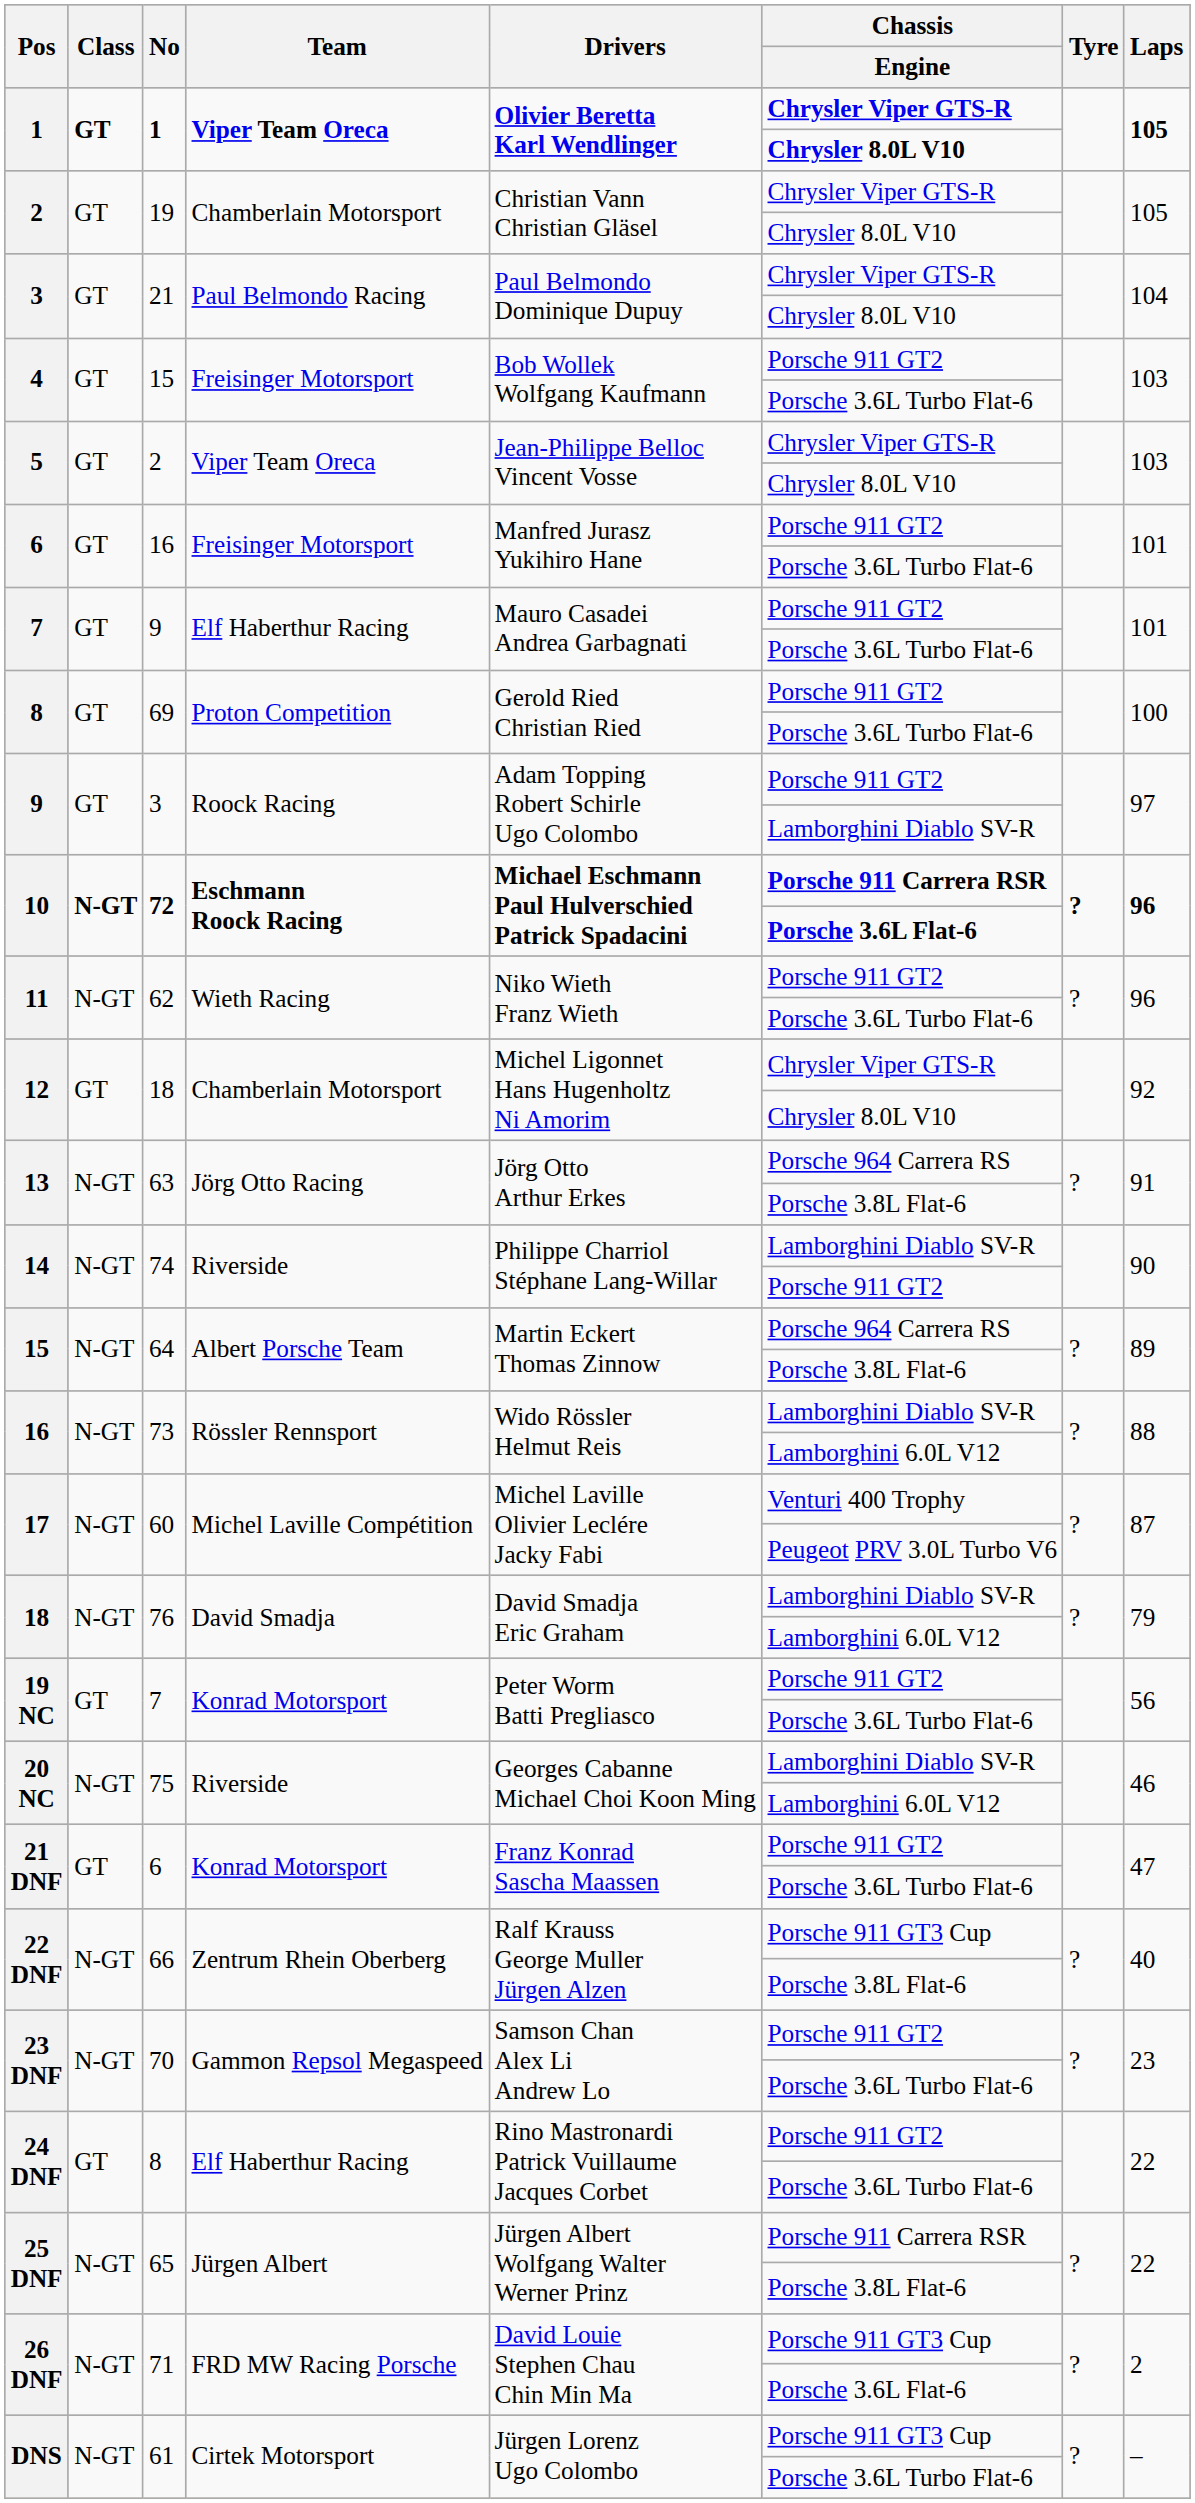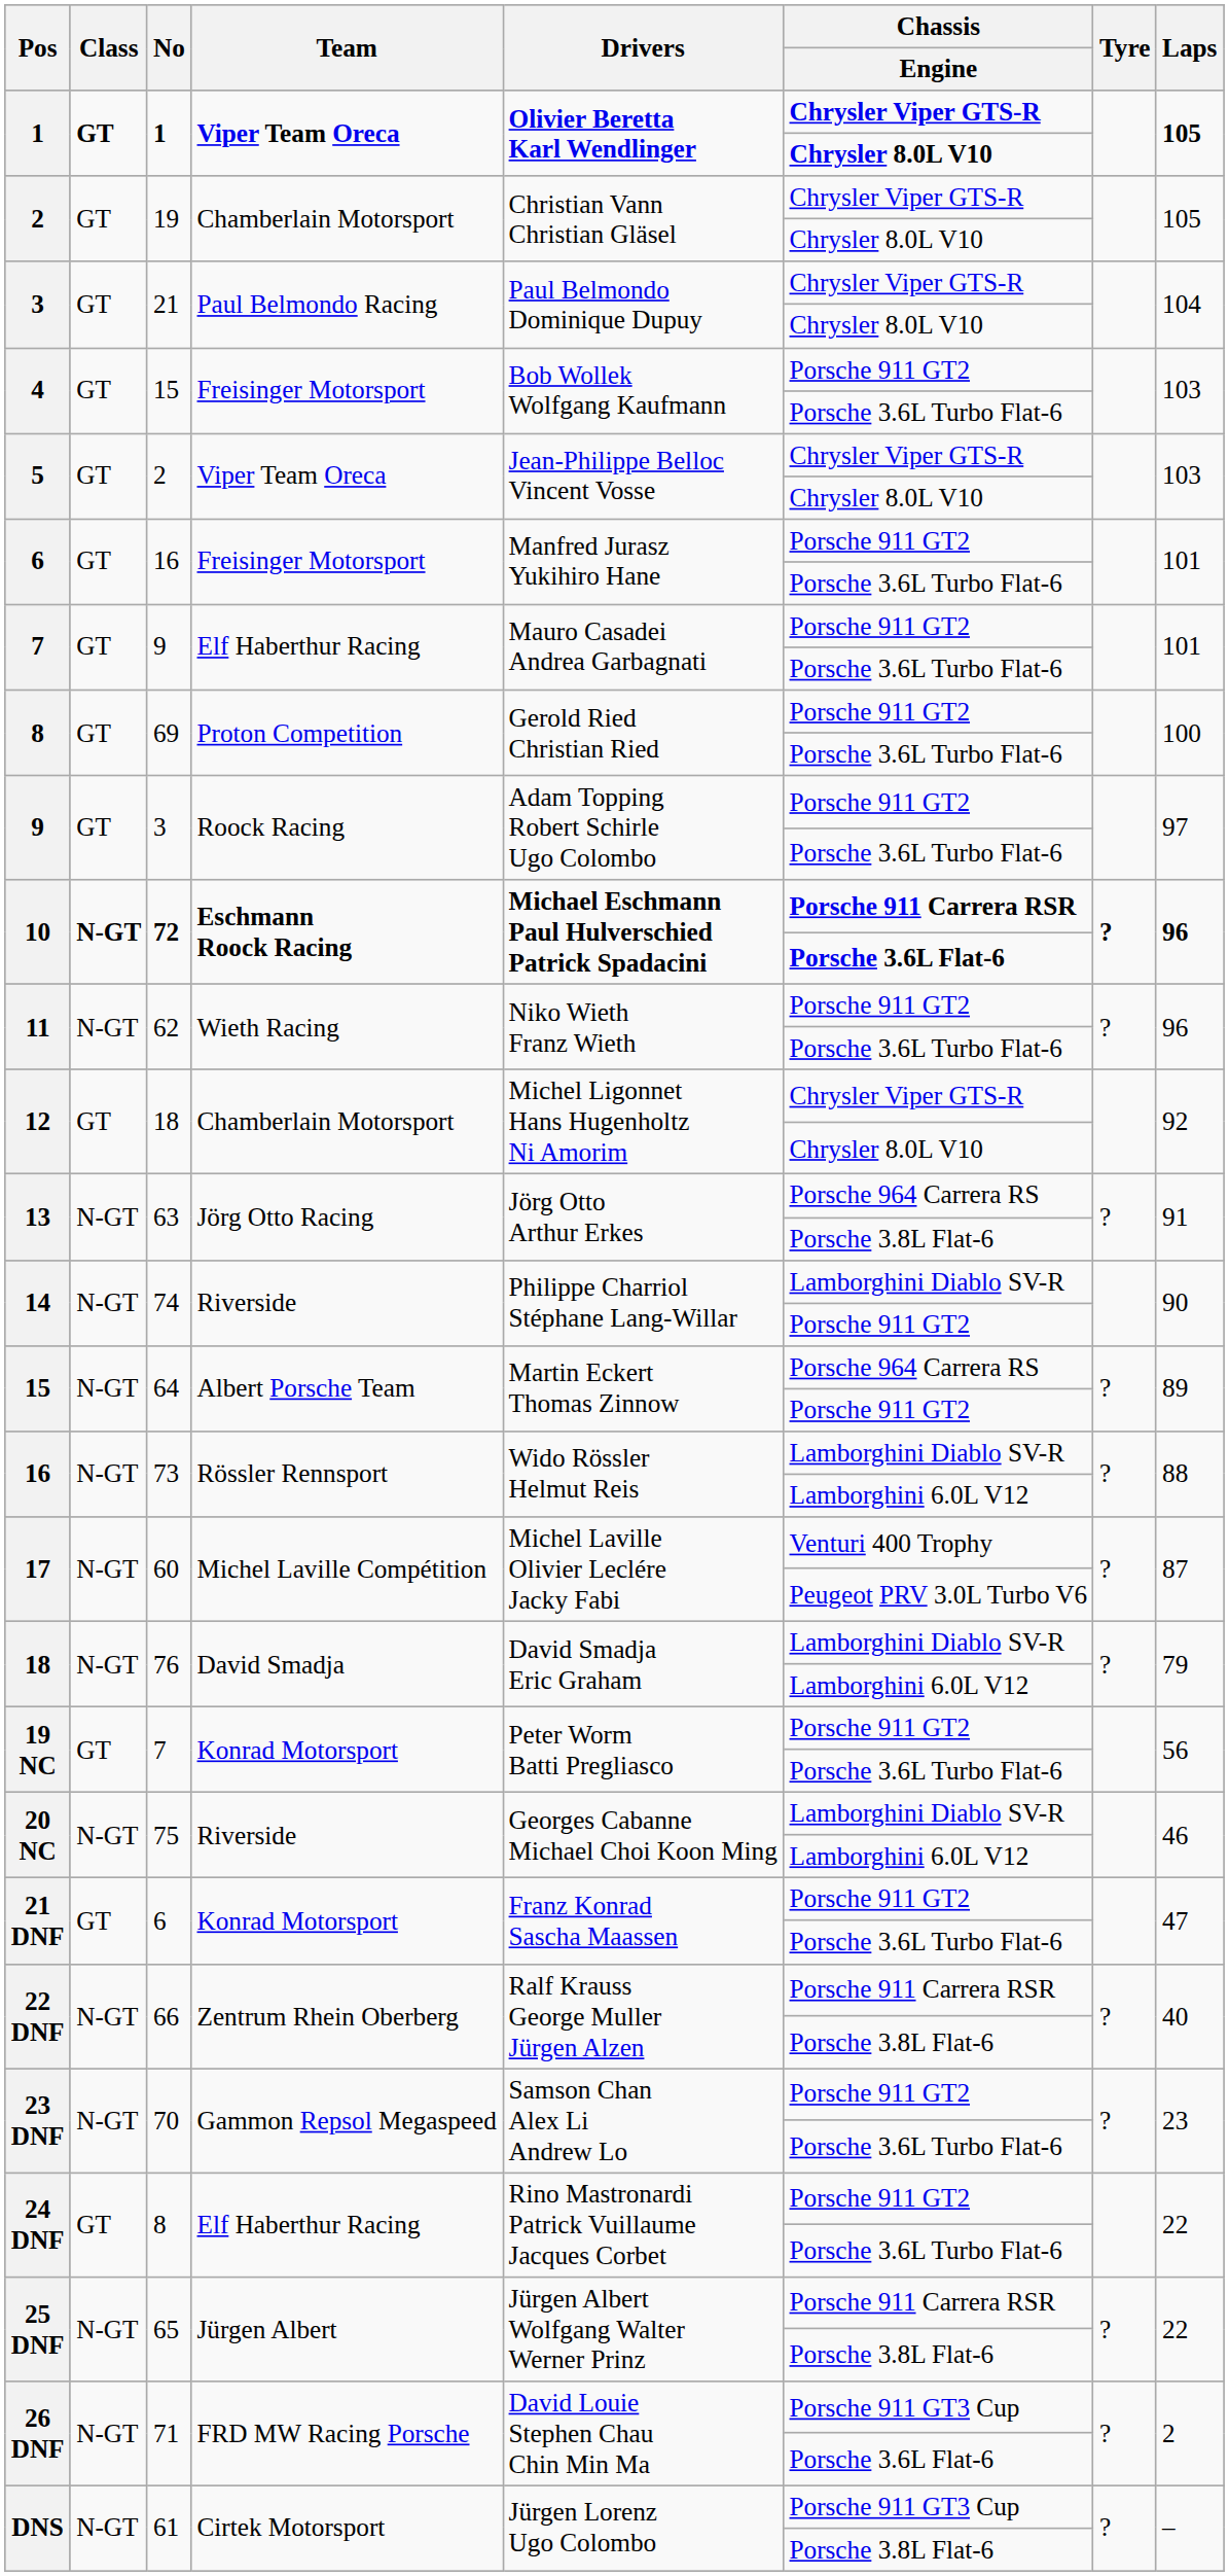row 20 | Chassis / Engine: Lamborghini Diablo SV-R -> Porsche 3.6L Turbo Flat-6
row 32 | Chassis / Engine: Porsche 3.8L Flat-6 -> Porsche 911 GT2
row 45 | Chassis / Engine: Porsche 911 GT3 Cup -> Porsche 911 Carrera RSR
row 56 | Chassis / Engine: Porsche 3.6L Turbo Flat-6 -> Porsche 3.8L Flat-6
